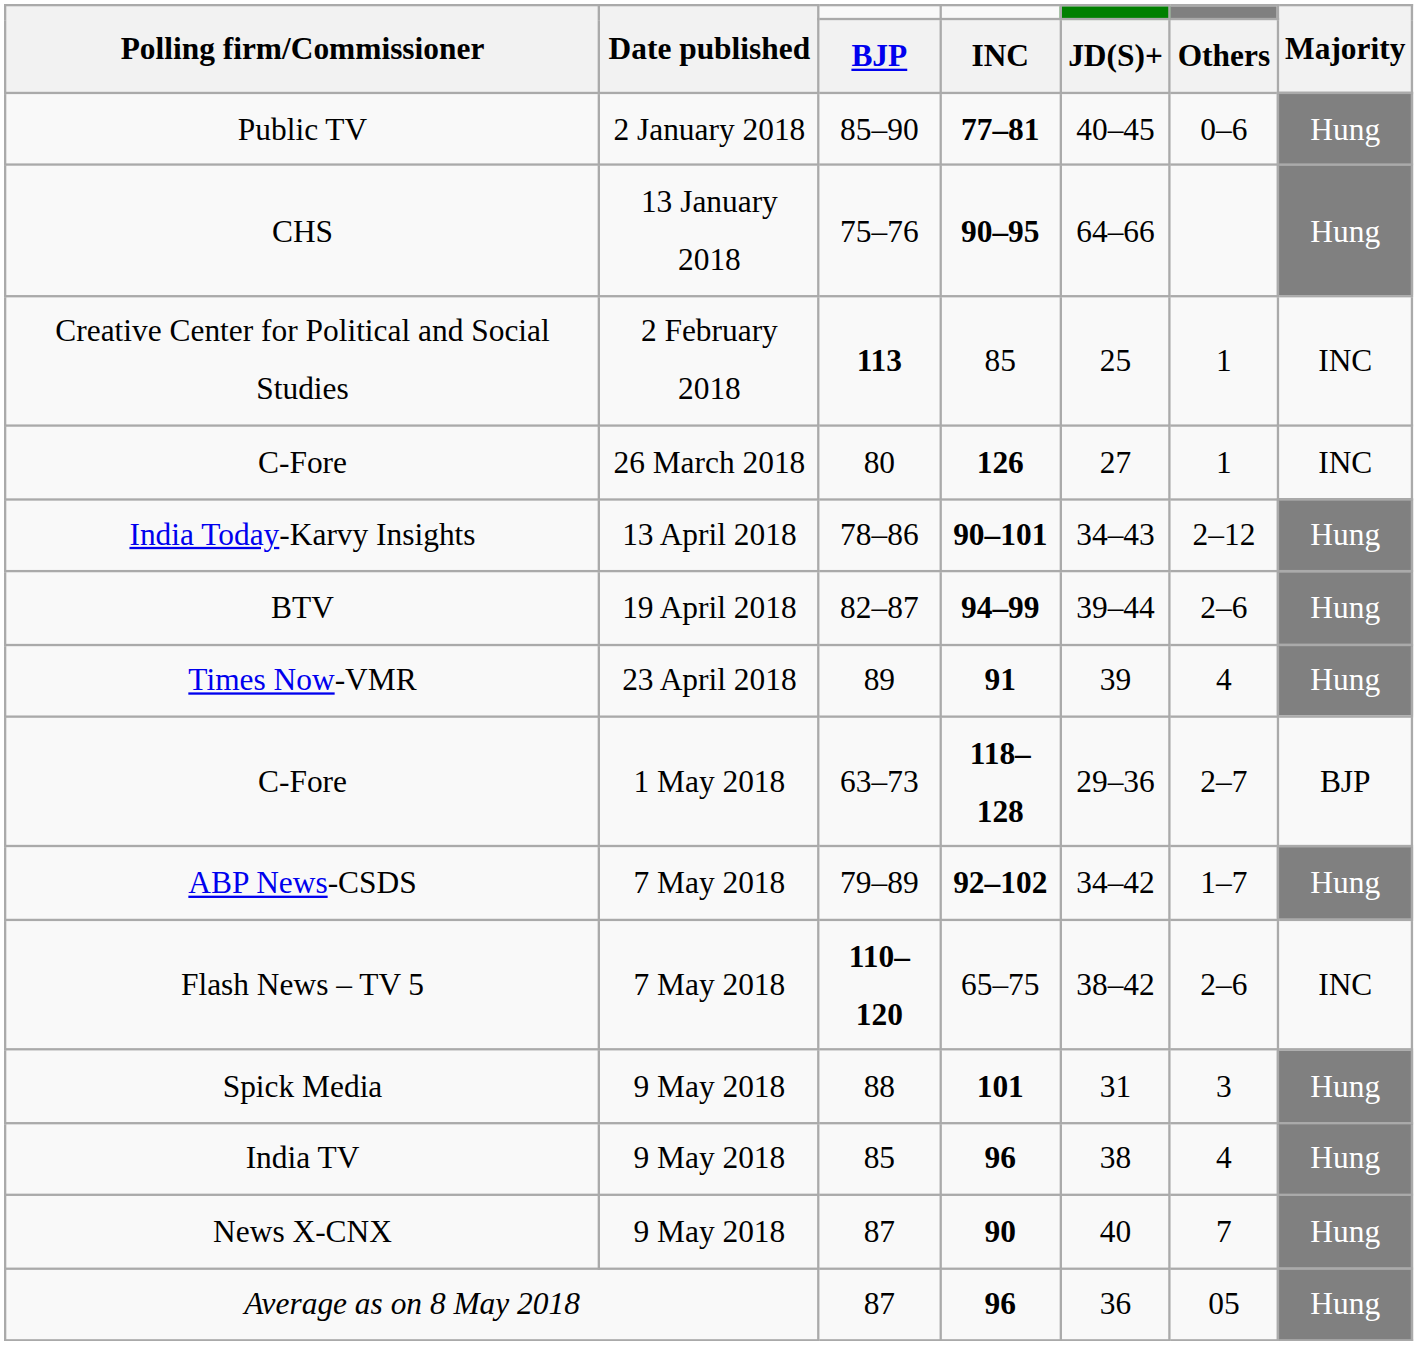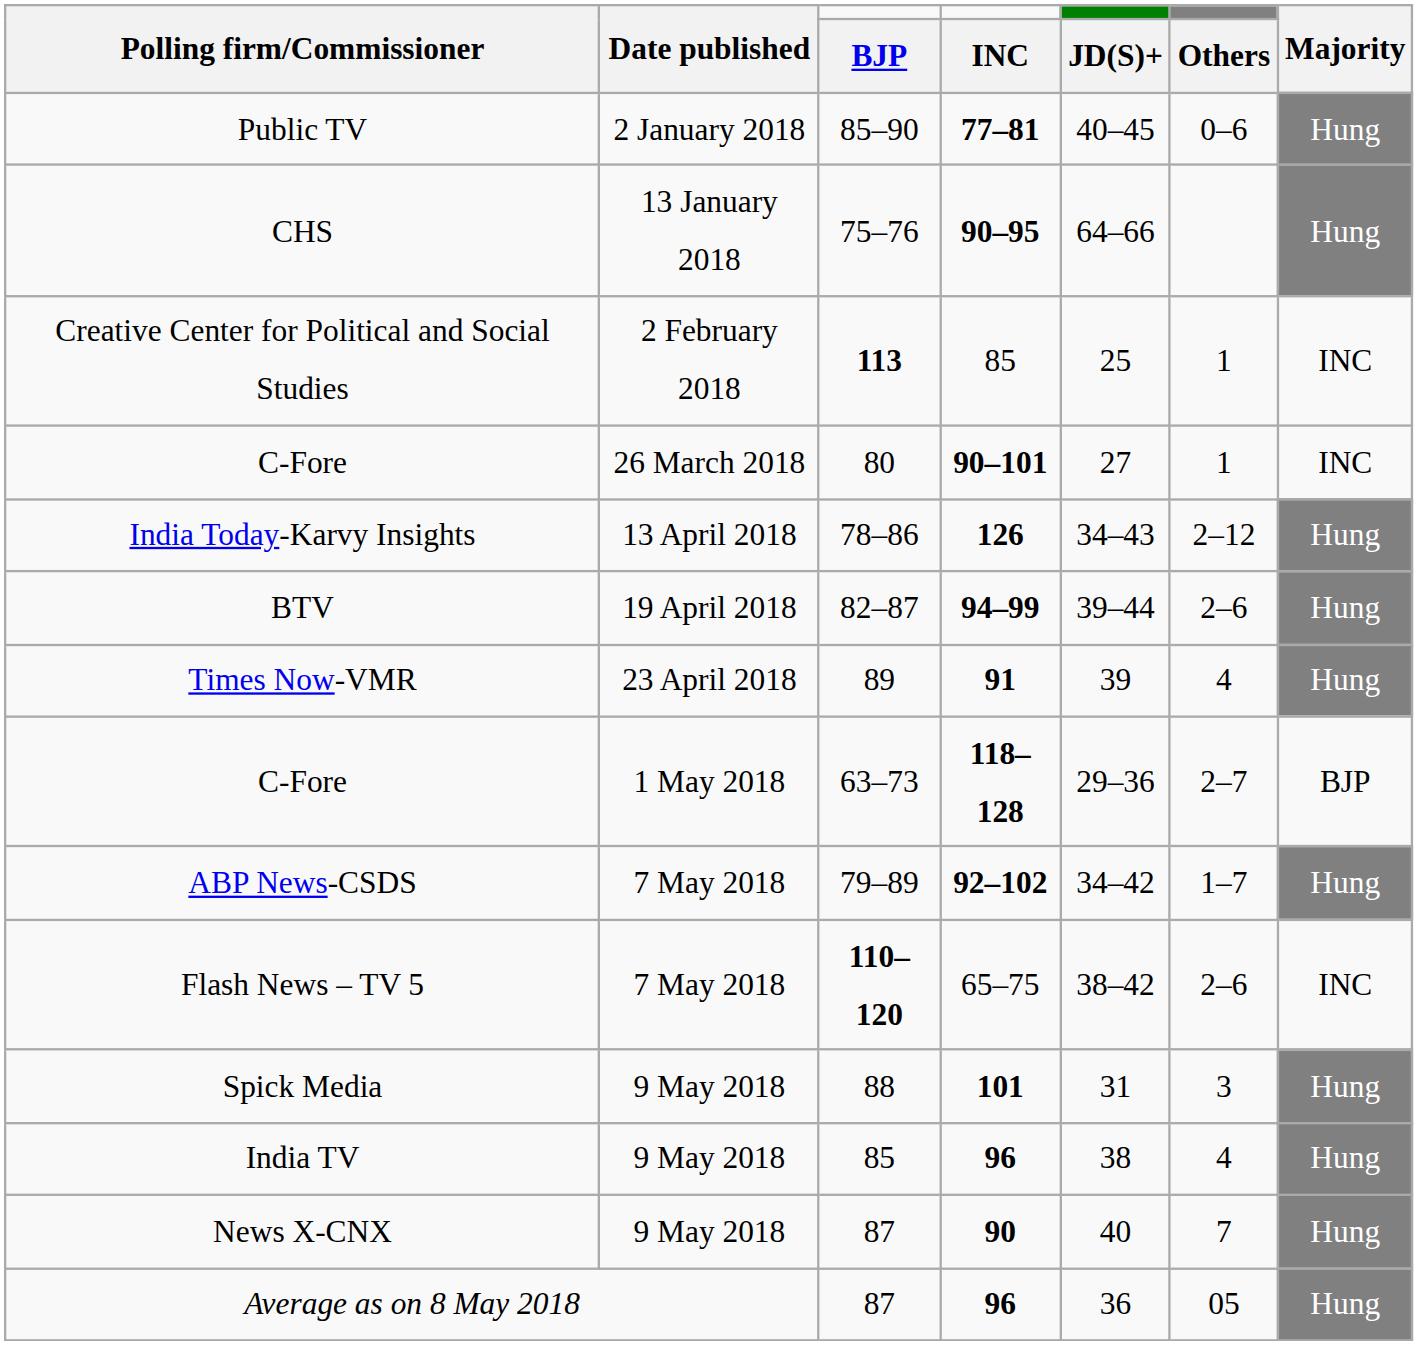C-Fore / 80 | INC: 126 -> 90–101
India Today-Karvy Insights | INC: 90–101 -> 126
